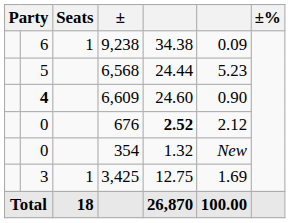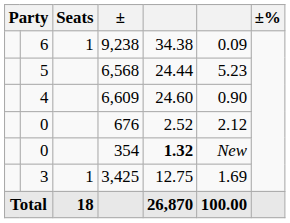6,609 | column 2: bold -> normal
676 | column 5: bold -> normal
354 | column 5: normal -> bold
